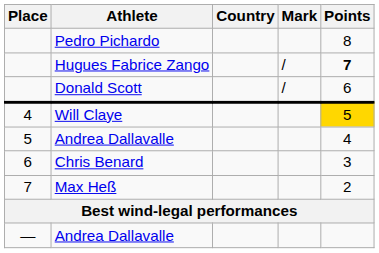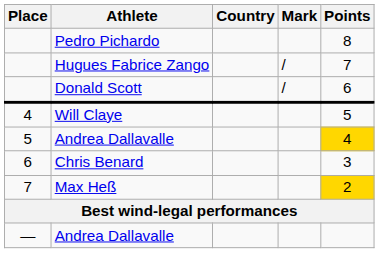Hugues Fabrice Zango | Points: bold -> normal
Will Claye | Points: gold background -> no background
5 / Andrea Dallavalle | Points: no background -> gold background
Max Heß | Points: no background -> gold background
